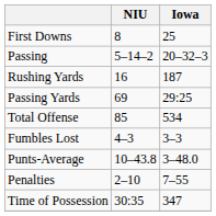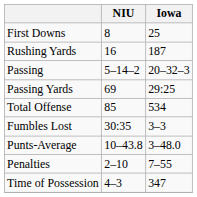rows swapped: Rushing Yards <-> Passing
Fumbles Lost | NIU: 4–3 -> 30:35
Time of Possession | NIU: 30:35 -> 4–3
